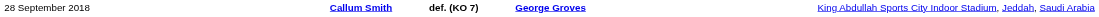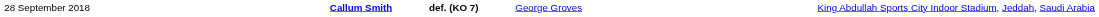28 September 2018 | column 4: bold -> normal
